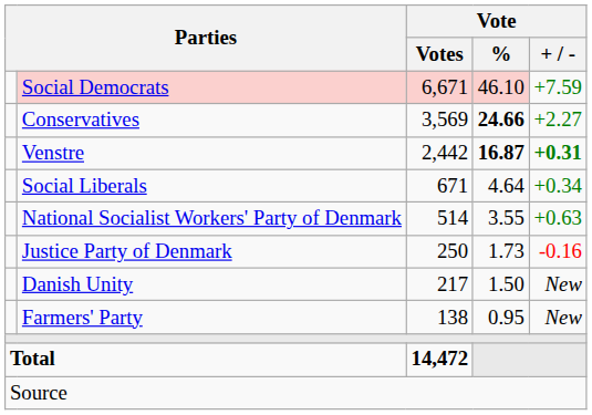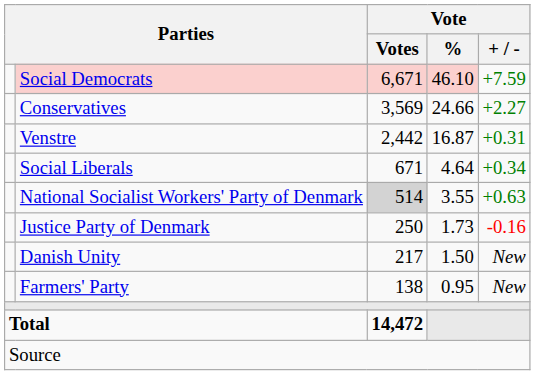Conservatives | Vote / %: bold -> normal
Venstre | Vote / %: bold -> normal
Venstre | Vote / + / -: bold -> normal
National Socialist Workers' Party of Denmark | Vote / Votes: no background -> lightgrey background
